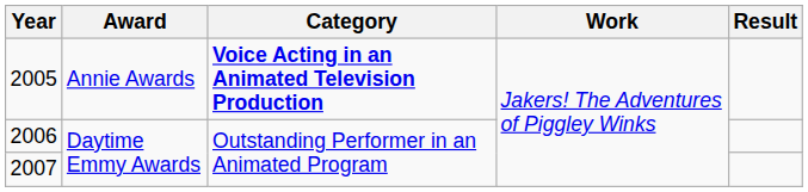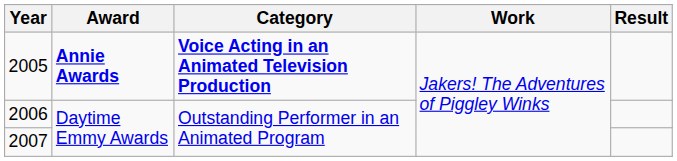2005 | Award: normal -> bold
